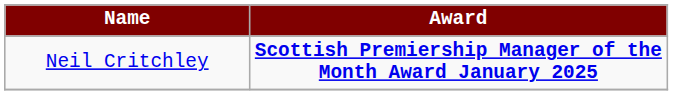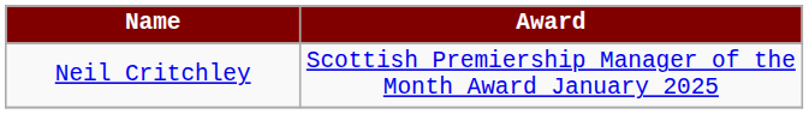Neil Critchley | Award: bold -> normal
